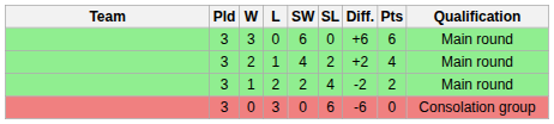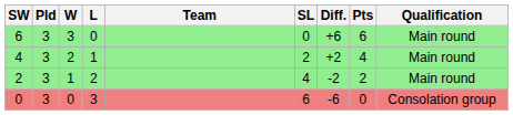columns swapped: Team <-> SW
